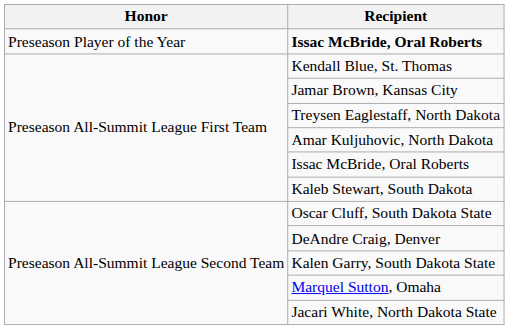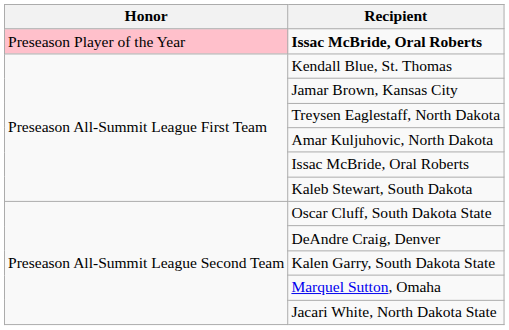row 2 | Honor: no background -> pink background
